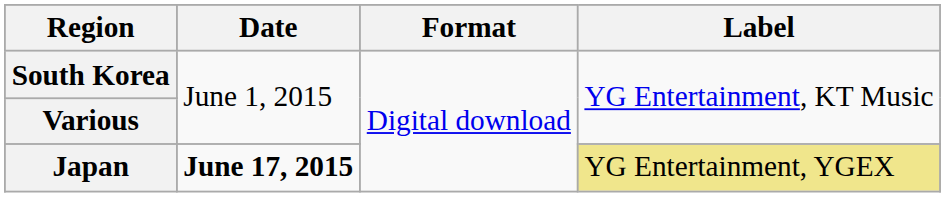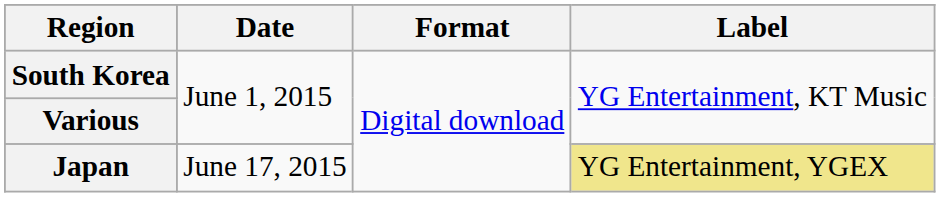Japan | Date: bold -> normal
